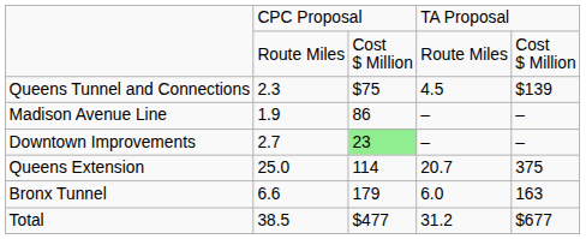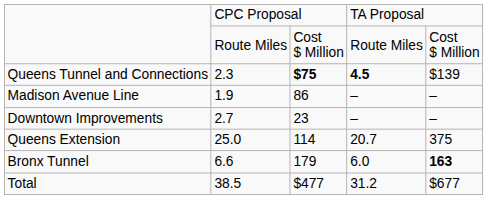Queens Tunnel and Connections | column 3: normal -> bold
Queens Tunnel and Connections | column 4: normal -> bold
Downtown Improvements | column 3: lightgreen background -> no background
Bronx Tunnel | column 5: normal -> bold
